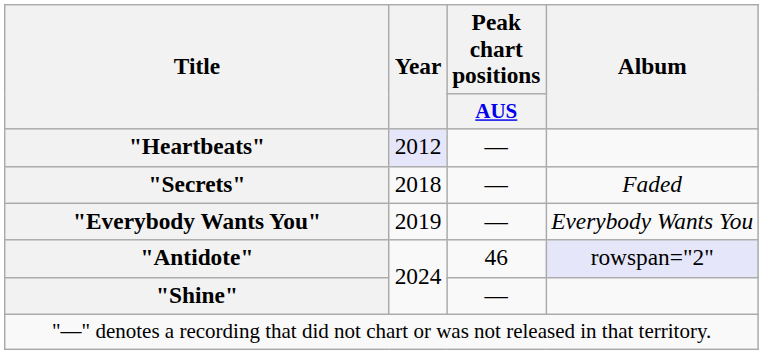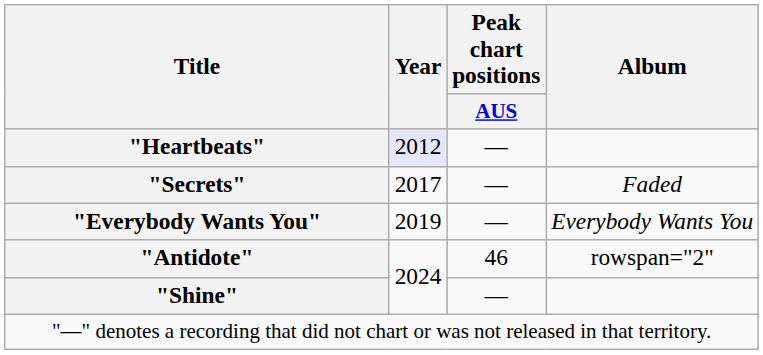"Secrets" | Year: 2018 -> 2017
"Antidote" | Album: lavender background -> no background
